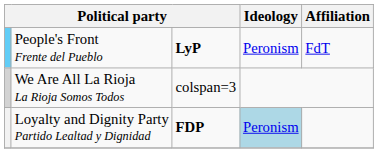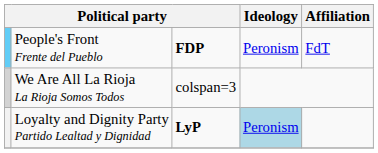People's Front Frente del Pueblo | column 3: LyP -> FDP
Loyalty and Dignity Party Partido Lealtad y Dignidad | column 3: FDP -> LyP
